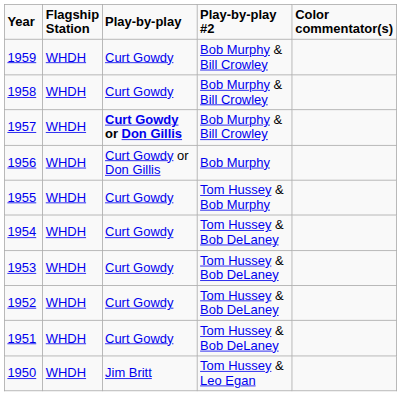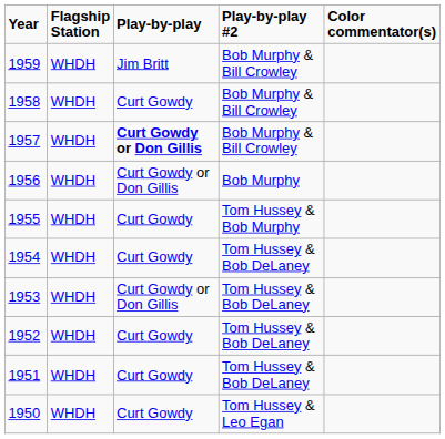1959 | Play-by-play: Curt Gowdy -> Jim Britt
1953 | Play-by-play: Curt Gowdy -> Curt Gowdy or Don Gillis
1950 | Play-by-play: Jim Britt -> Curt Gowdy
